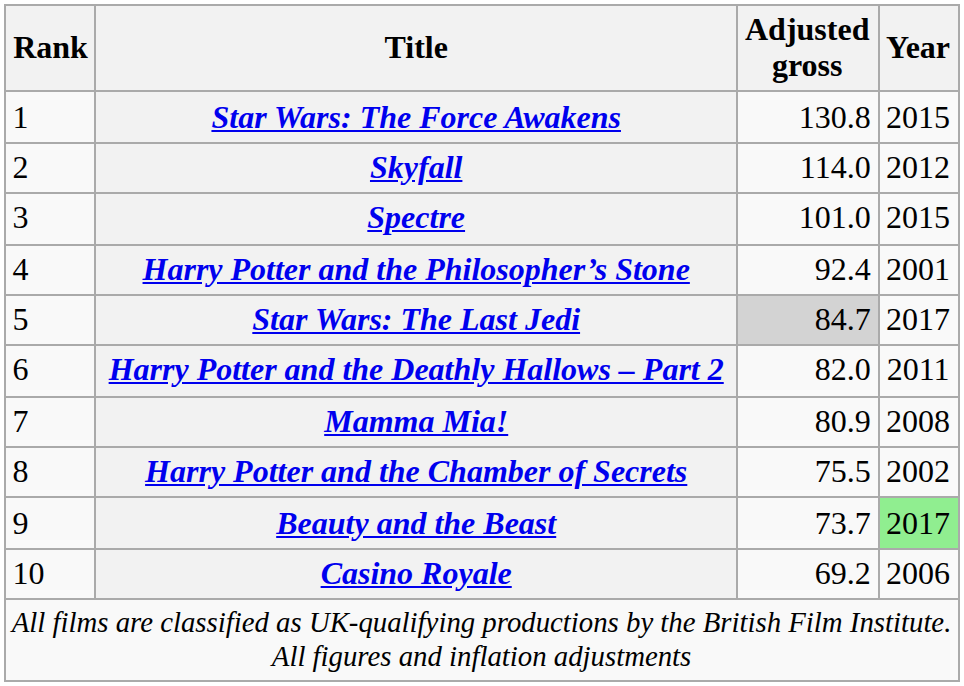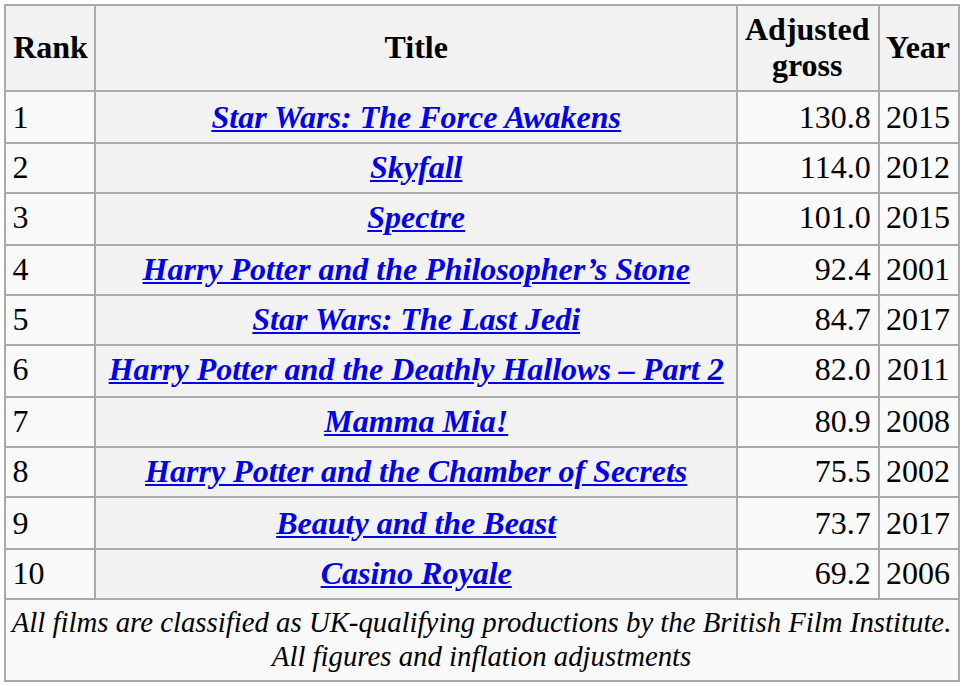Star Wars: The Last Jedi | Adjusted gross: lightgrey background -> no background
Beauty and the Beast | Year: lightgreen background -> no background
